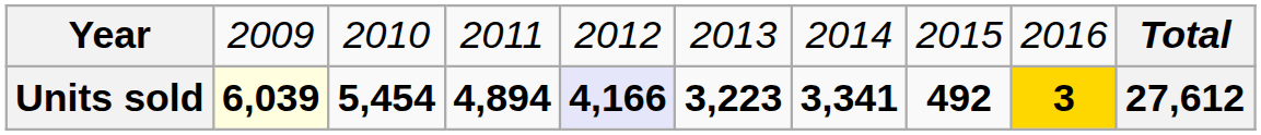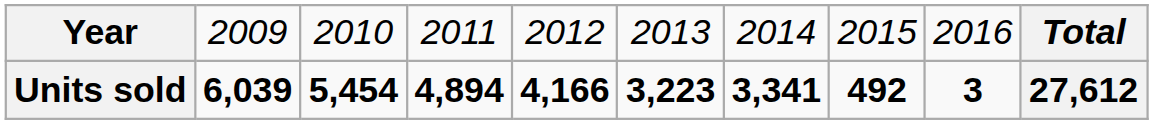Units sold | column 2: lightyellow background -> no background
Units sold | column 5: lavender background -> no background
Units sold | column 9: gold background -> no background
